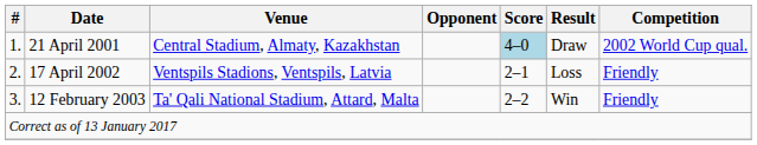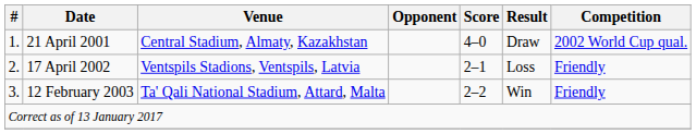21 April 2001 | Score: lightblue background -> no background
